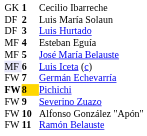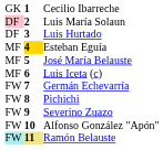Luis María Solaun | column 1: no background -> pink background
Esteban Eguía | column 2: no background -> gold background
Luis Iceta (c) | column 1: lavender background -> no background
Pichichi | column 1: bold -> normal
Pichichi | column 2: gold background -> no background
Ramón Belauste | column 1: no background -> paleturquoise background
Ramón Belauste | column 2: no background -> khaki background
